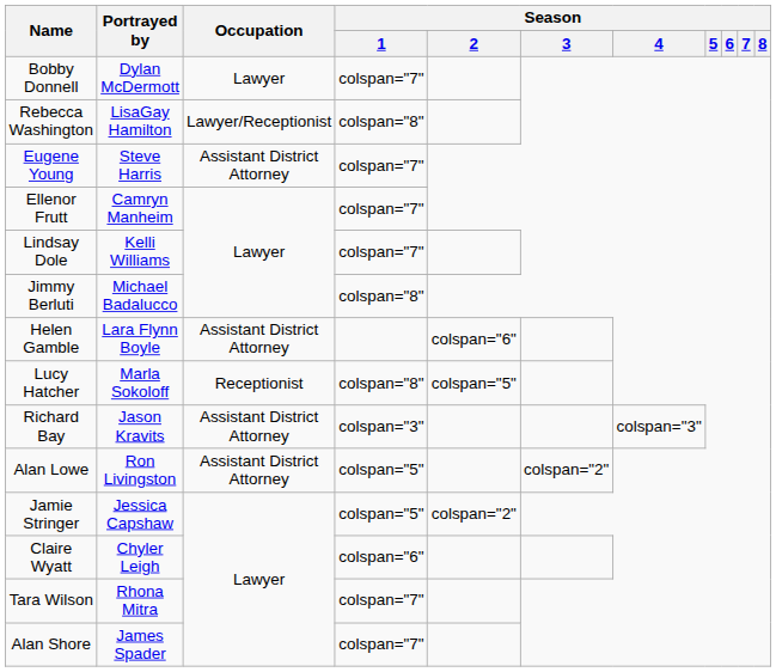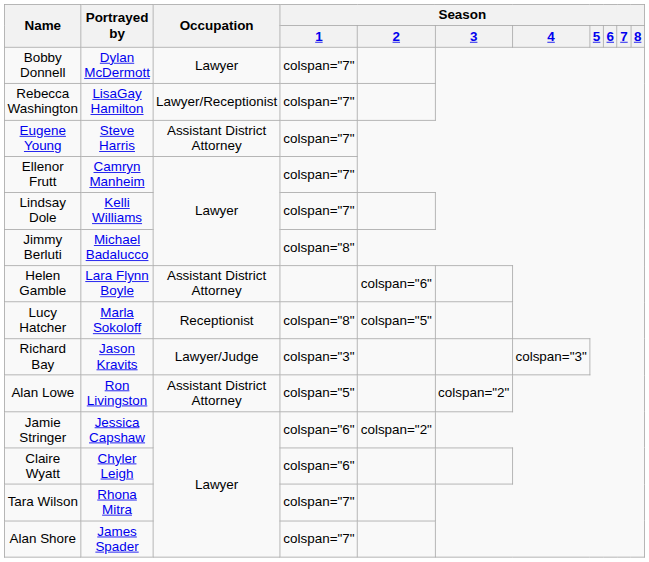Rebecca Washington | Season / 1: colspan="8" -> colspan="7"
Richard Bay | Occupation: Assistant District Attorney -> Lawyer/Judge
Jamie Stringer | Season / 1: colspan="5" -> colspan="6"
